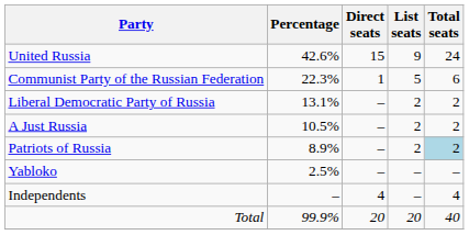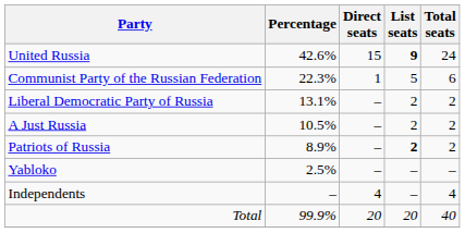United Russia | List seats: normal -> bold
Patriots of Russia | List seats: normal -> bold
Patriots of Russia | Total seats: lightblue background -> no background
